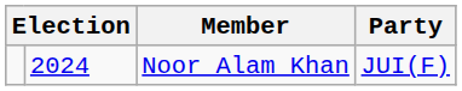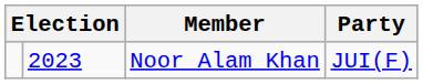Noor Alam Khan | column 2: 2024 -> 2023
